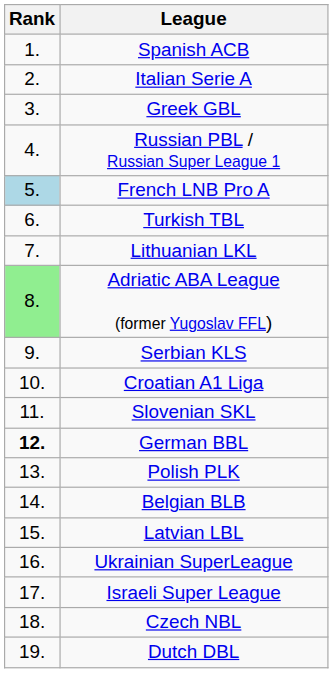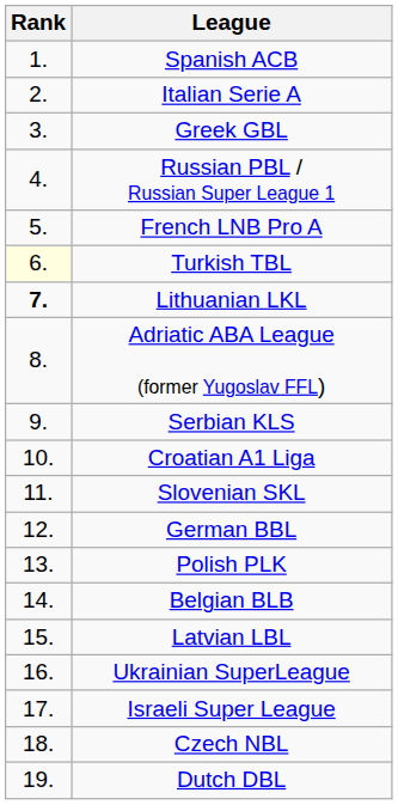French LNB Pro A | Rank: lightblue background -> no background
Turkish TBL | Rank: no background -> lightyellow background
Lithuanian LKL | Rank: normal -> bold
Adriatic ABA League (former Yugoslav FFL) | Rank: lightgreen background -> no background
German BBL | Rank: bold -> normal
